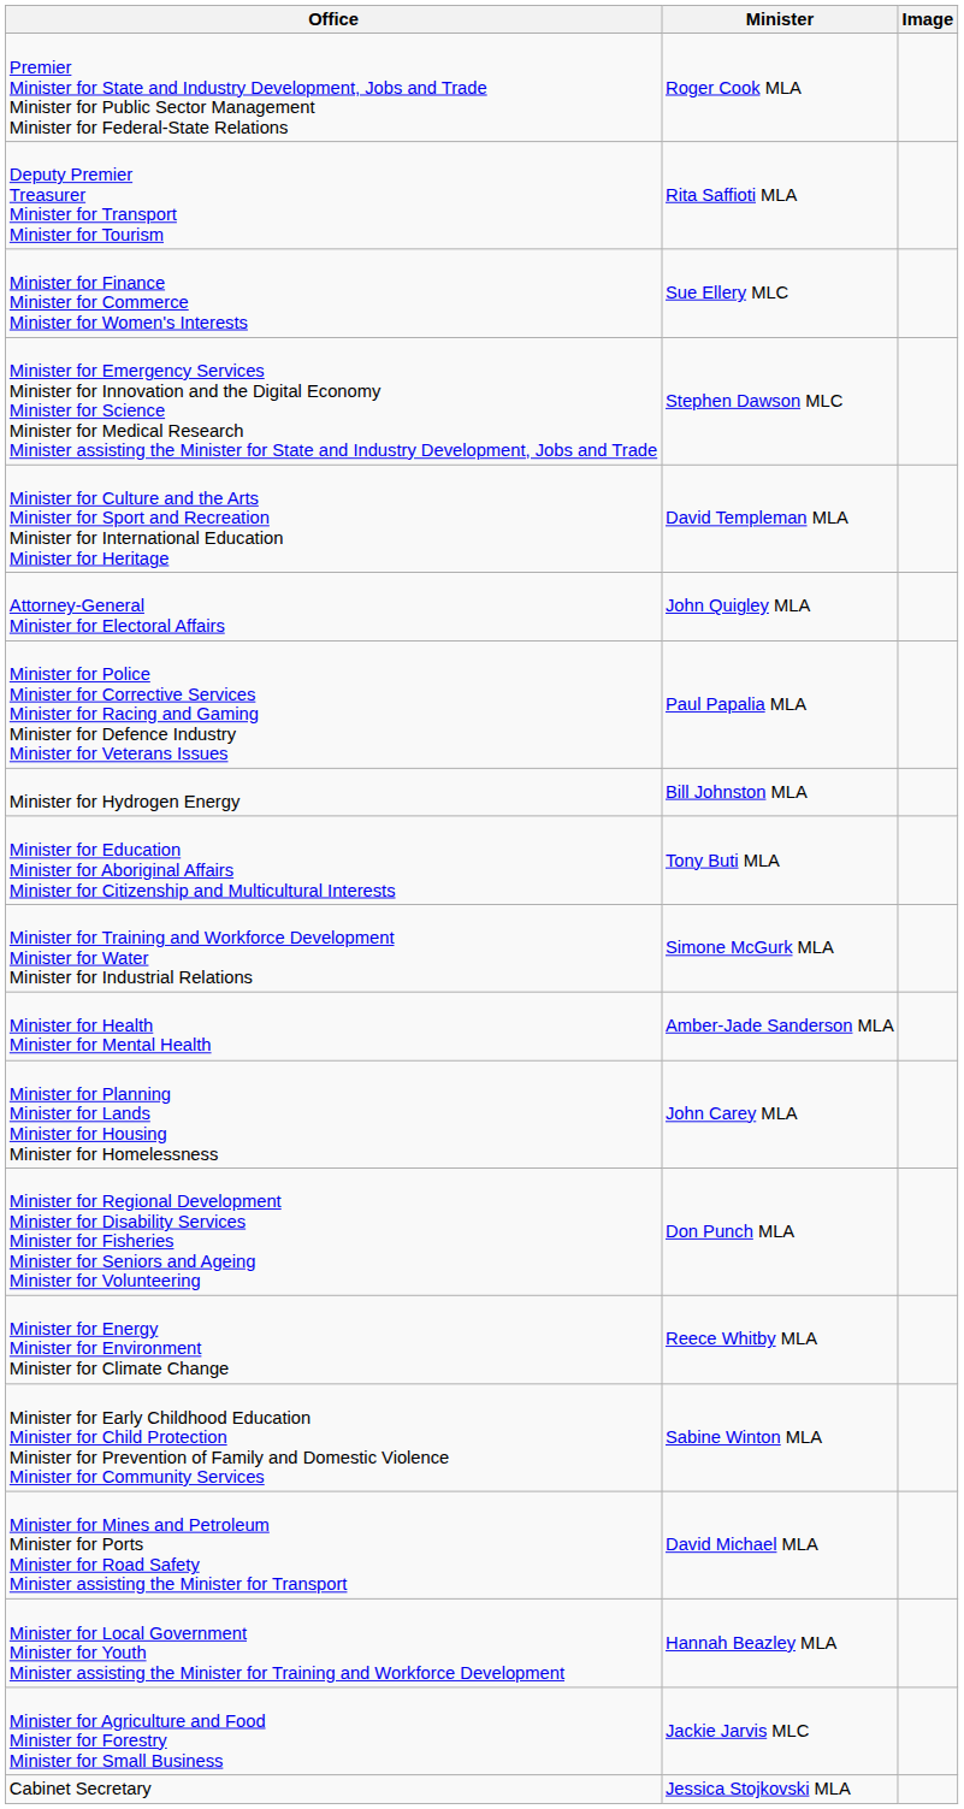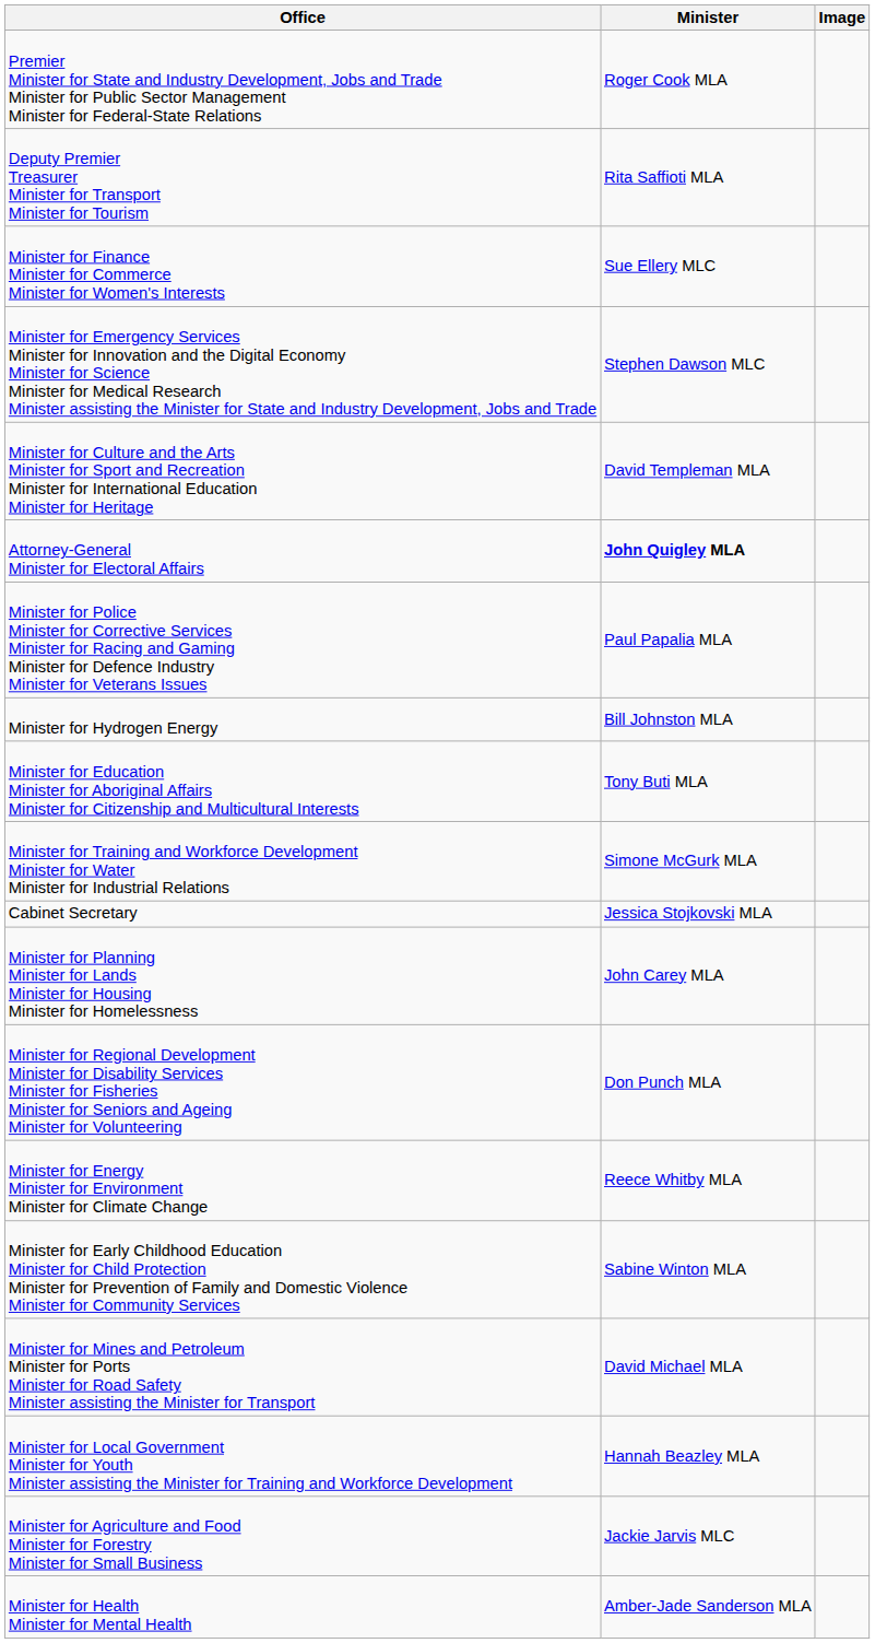Attorney-General Minister for Electoral Affairs | Minister: normal -> bold
rows swapped: Minister for Health Minister for Mental Health <-> Cabinet Secretary
